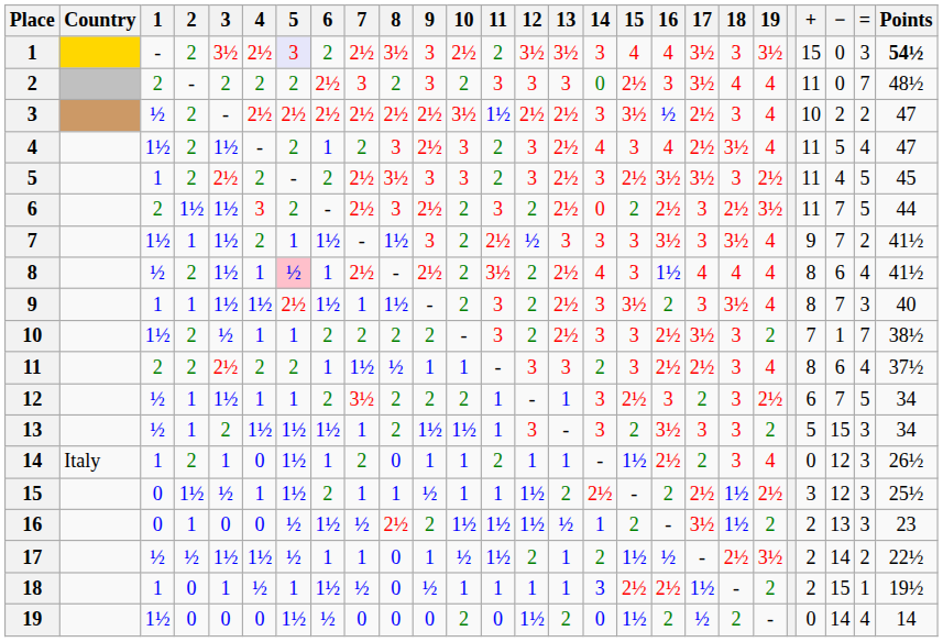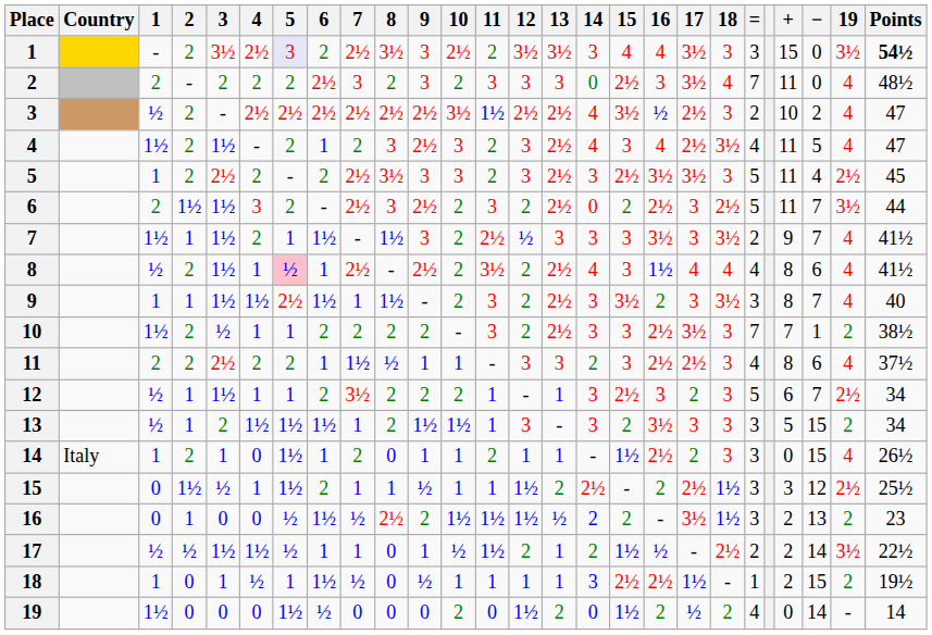columns swapped: 19 <-> =
row 4 | 14: 3 -> 4
row 15 | −: 12 -> 15
row 17 | 14: 1 -> 2
